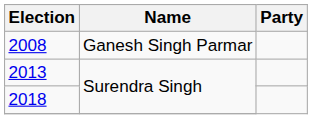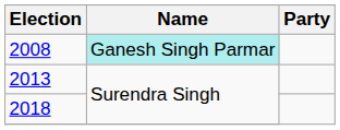2008 | Name: no background -> paleturquoise background
